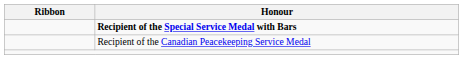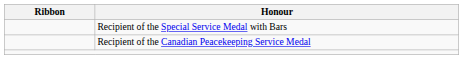Recipient of the Special Service Medal with Bars | Honour: bold -> normal
